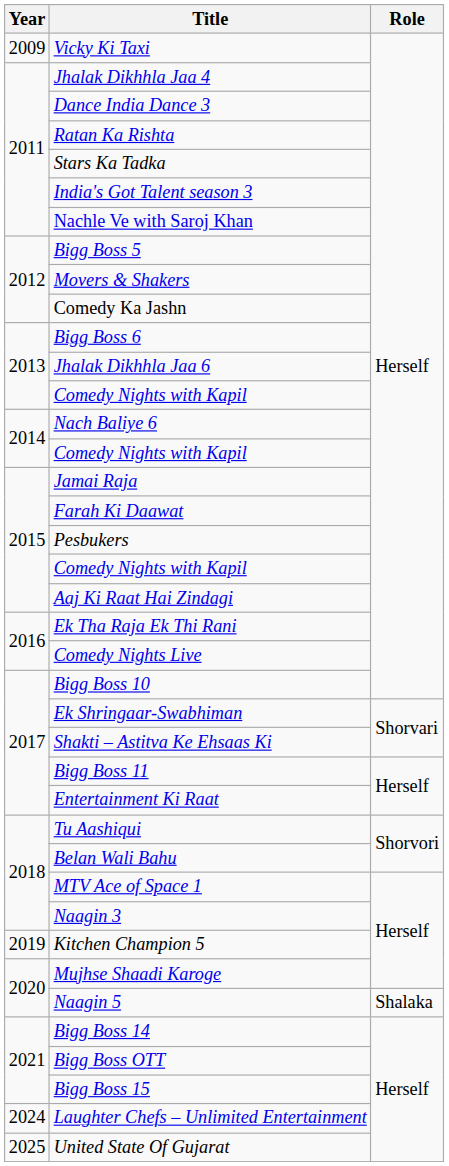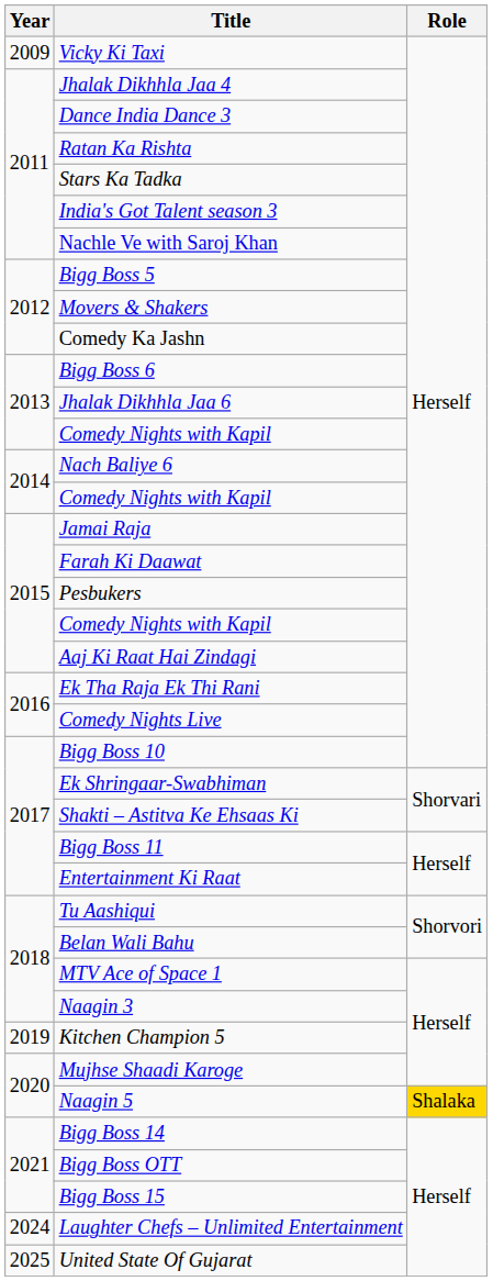Naagin 5 | Role: no background -> gold background
